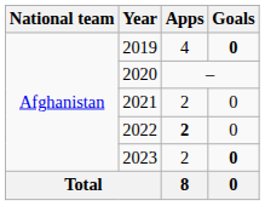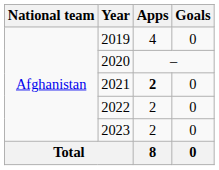2019 | Goals: bold -> normal
2021 | Apps: normal -> bold
2022 | Apps: bold -> normal
2023 | Goals: bold -> normal
